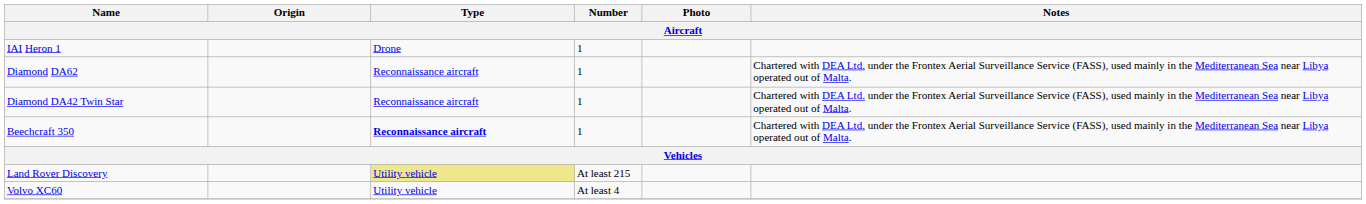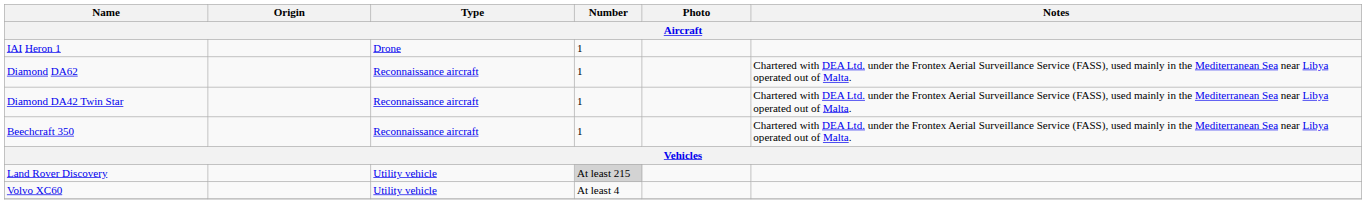Beechcraft 350 | Type: bold -> normal
Land Rover Discovery | Type: khaki background -> no background
Land Rover Discovery | Number: no background -> lightgrey background
